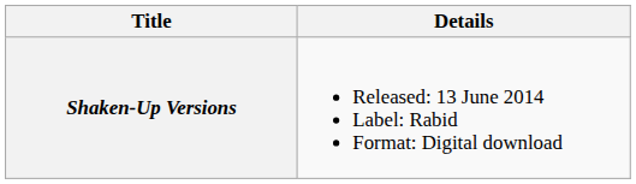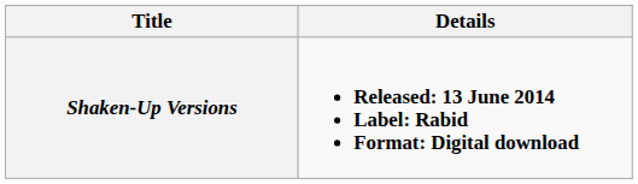Shaken-Up Versions | Details: normal -> bold
